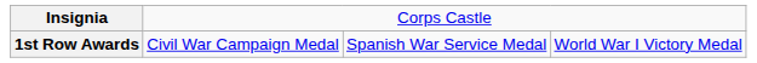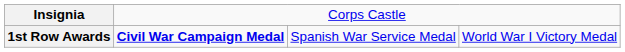1st Row Awards | column 2: normal -> bold
